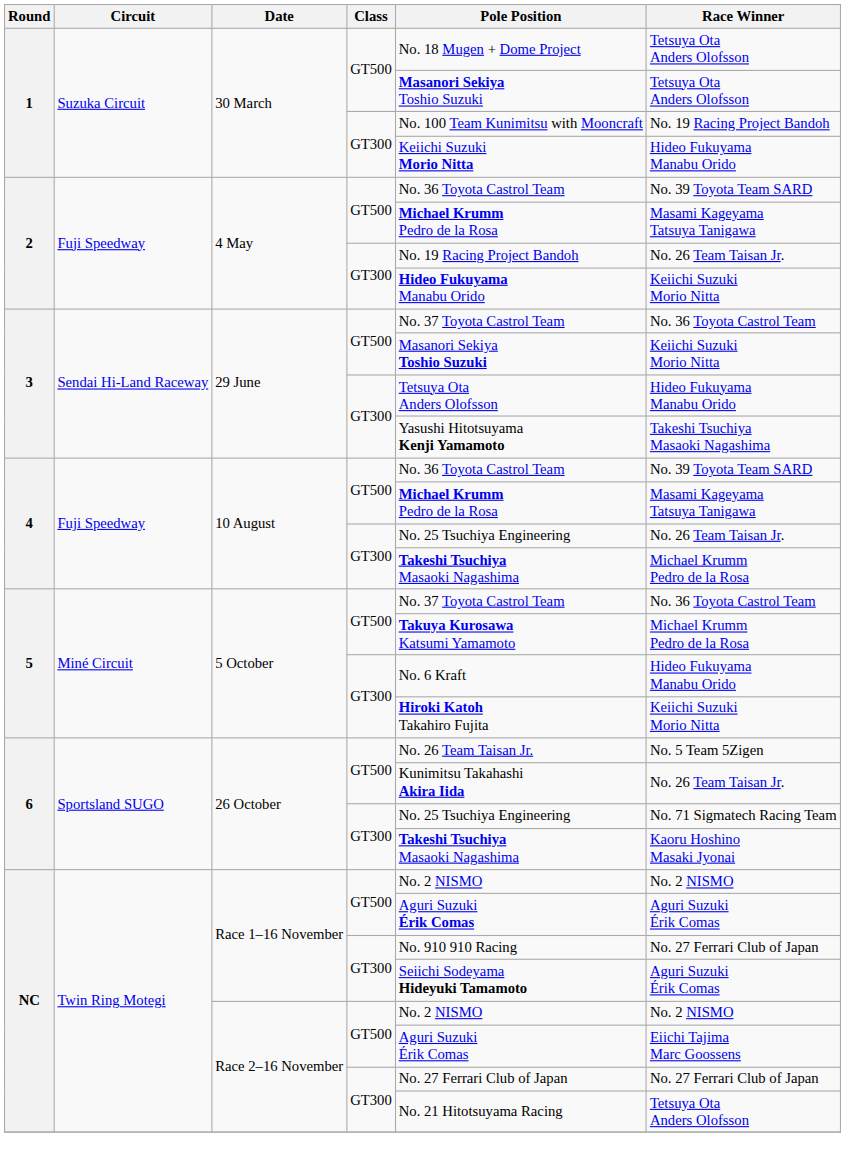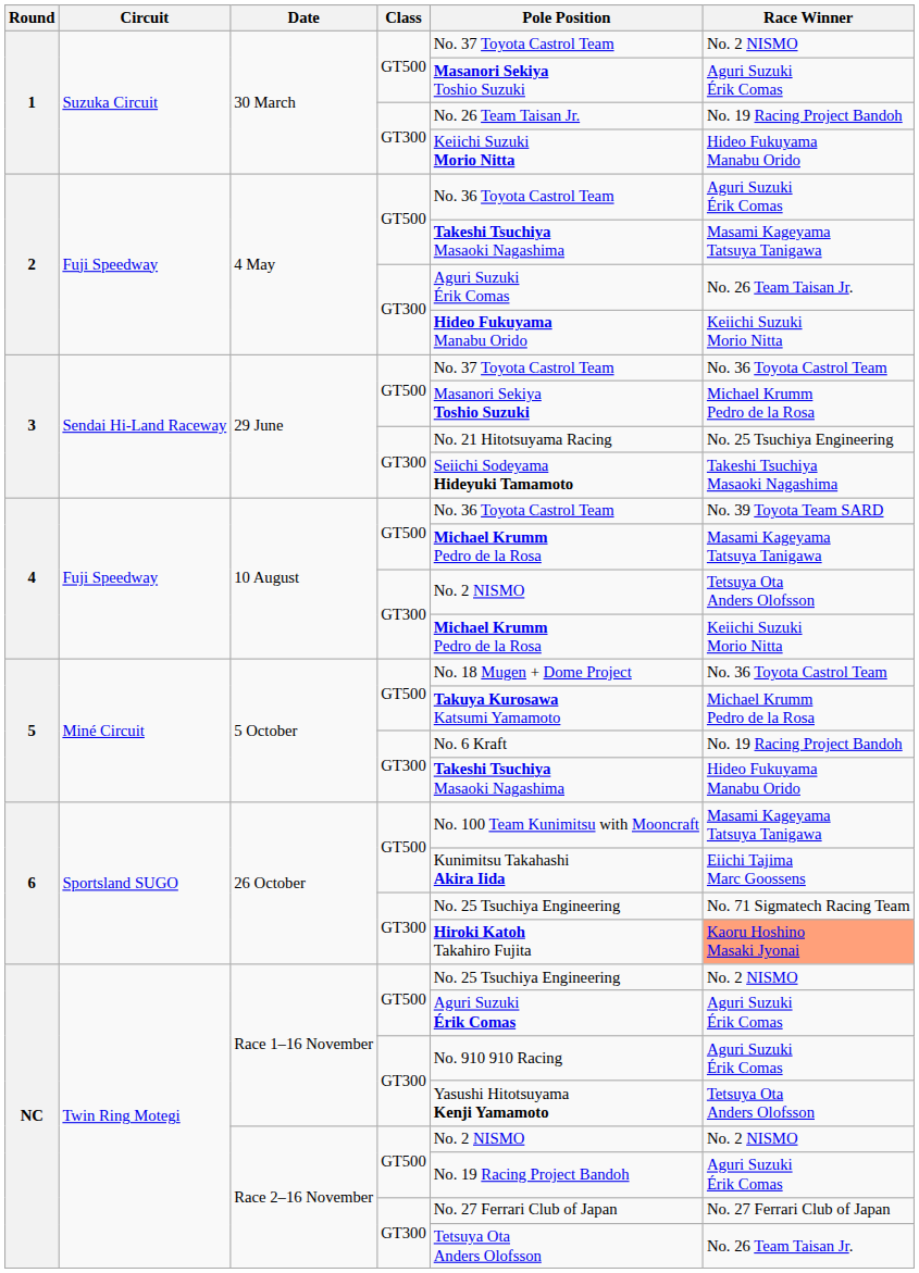row 2 | Pole Position: No. 18 Mugen + Dome Project -> No. 37 Toyota Castrol Team
row 2 | Race Winner: Tetsuya Ota Anders Olofsson -> No. 2 NISMO
row 3 | Race Winner: Tetsuya Ota Anders Olofsson -> Aguri Suzuki Érik Comas
row 4 | Pole Position: No. 100 Team Kunimitsu with Mooncraft -> No. 26 Team Taisan Jr.
row 6 | Race Winner: No. 39 Toyota Team SARD -> Aguri Suzuki Érik Comas
row 7 | Pole Position: Michael Krumm Pedro de la Rosa -> Takeshi Tsuchiya Masaoki Nagashima
row 8 | Pole Position: No. 19 Racing Project Bandoh -> Aguri Suzuki Érik Comas
row 11 | Race Winner: Keiichi Suzuki Morio Nitta -> Michael Krumm Pedro de la Rosa
row 12 | Pole Position: Tetsuya Ota Anders Olofsson -> No. 21 Hitotsuyama Racing
row 12 | Race Winner: Hideo Fukuyama Manabu Orido -> No. 25 Tsuchiya Engineering
row 13 | Pole Position: Yasushi Hitotsuyama Kenji Yamamoto -> Seiichi Sodeyama Hideyuki Tamamoto
row 16 | Pole Position: No. 25 Tsuchiya Engineering -> No. 2 NISMO
row 16 | Race Winner: No. 26 Team Taisan Jr. -> Tetsuya Ota Anders Olofsson
row 17 | Pole Position: Takeshi Tsuchiya Masaoki Nagashima -> Michael Krumm Pedro de la Rosa
row 17 | Race Winner: Michael Krumm Pedro de la Rosa -> Keiichi Suzuki Morio Nitta
row 18 | Pole Position: No. 37 Toyota Castrol Team -> No. 18 Mugen + Dome Project
row 20 | Race Winner: Hideo Fukuyama Manabu Orido -> No. 19 Racing Project Bandoh
row 21 | Pole Position: Hiroki Katoh Takahiro Fujita -> Takeshi Tsuchiya Masaoki Nagashima
row 21 | Race Winner: Keiichi Suzuki Morio Nitta -> Hideo Fukuyama Manabu Orido
row 22 | Pole Position: No. 26 Team Taisan Jr. -> No. 100 Team Kunimitsu with Mooncraft
row 22 | Race Winner: No. 5 Team 5Zigen -> Masami Kageyama Tatsuya Tanigawa
row 23 | Race Winner: No. 26 Team Taisan Jr. -> Eiichi Tajima Marc Goossens
row 25 | Pole Position: Takeshi Tsuchiya Masaoki Nagashima -> Hiroki Katoh Takahiro Fujita
row 25 | Race Winner: no background -> lightsalmon background
row 26 | Pole Position: No. 2 NISMO -> No. 25 Tsuchiya Engineering
row 28 | Race Winner: No. 27 Ferrari Club of Japan -> Aguri Suzuki Érik Comas
row 29 | Pole Position: Seiichi Sodeyama Hideyuki Tamamoto -> Yasushi Hitotsuyama Kenji Yamamoto
row 29 | Race Winner: Aguri Suzuki Érik Comas -> Tetsuya Ota Anders Olofsson
row 31 | Pole Position: Aguri Suzuki Érik Comas -> No. 19 Racing Project Bandoh
row 31 | Race Winner: Eiichi Tajima Marc Goossens -> Aguri Suzuki Érik Comas
row 33 | Pole Position: No. 21 Hitotsuyama Racing -> Tetsuya Ota Anders Olofsson
row 33 | Race Winner: Tetsuya Ota Anders Olofsson -> No. 26 Team Taisan Jr.
